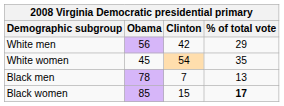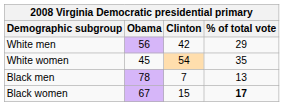Black women | Obama: 85 -> 67
